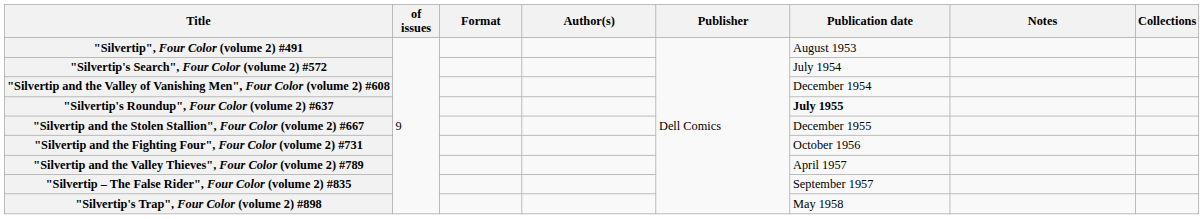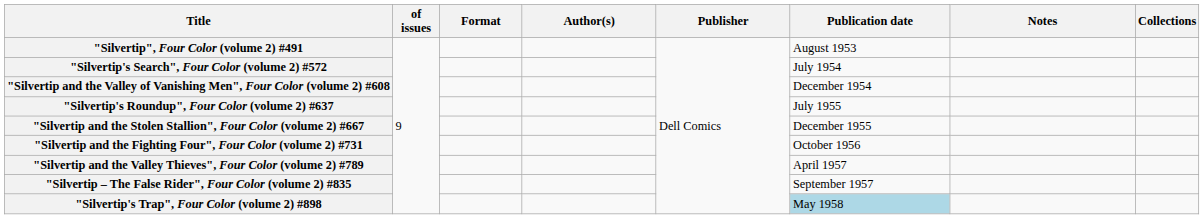"Silvertip's Roundup", Four Color (volume 2) #637 | Publication date: bold -> normal
"Silvertip's Trap", Four Color (volume 2) #898 | Publication date: no background -> lightblue background
